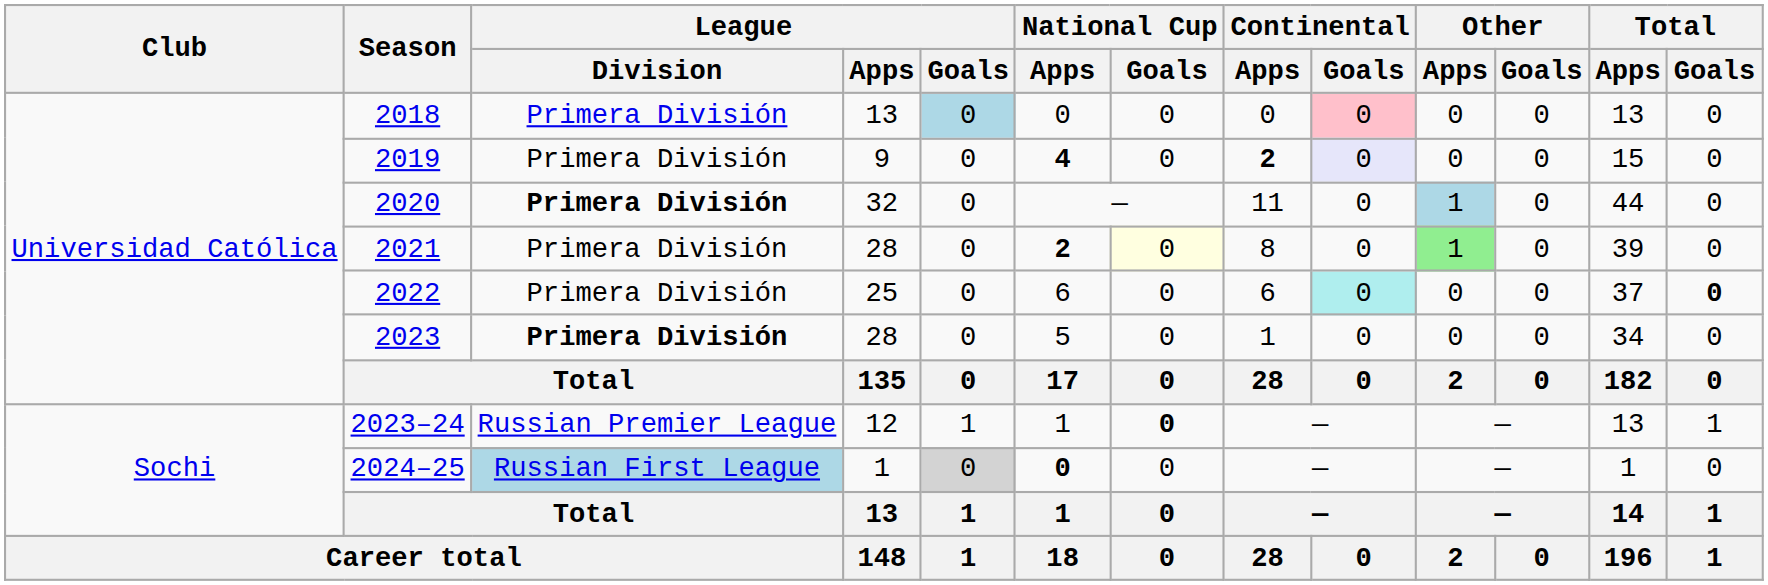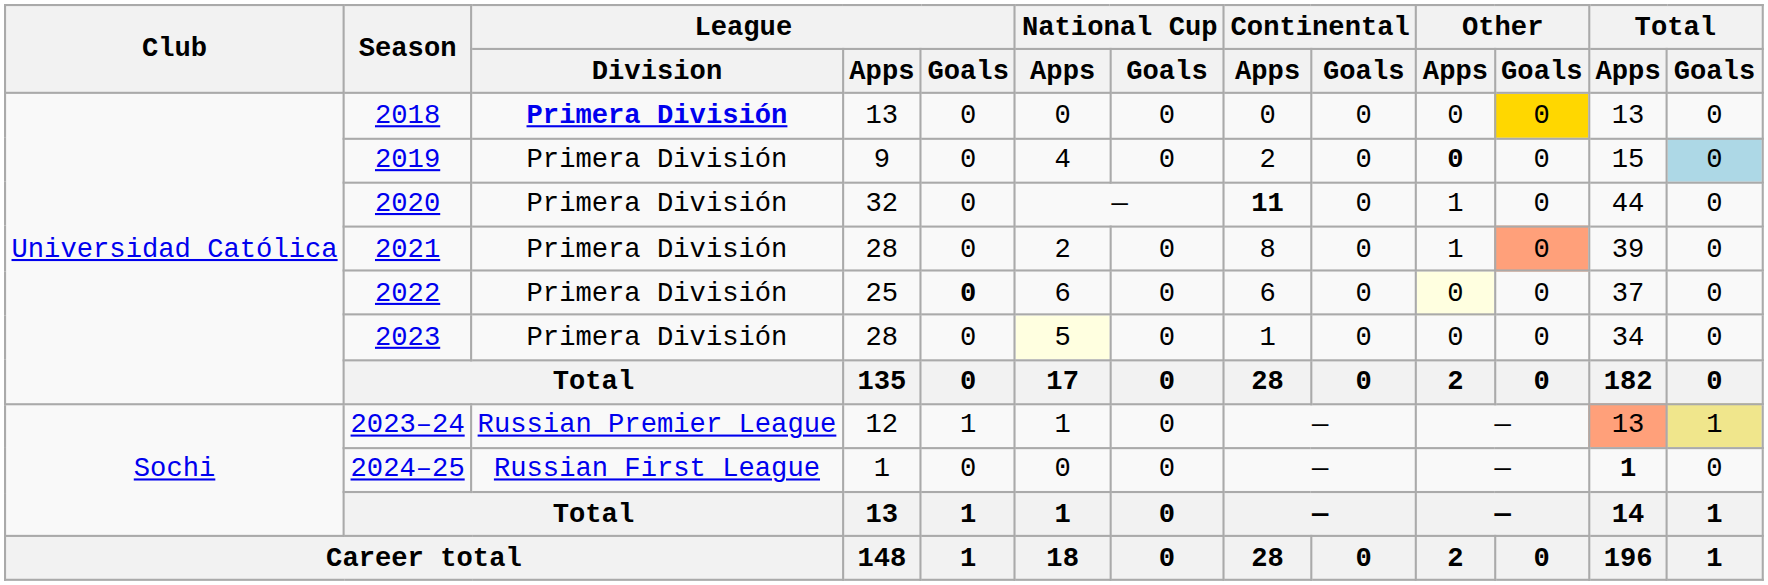2018 | League / Division: normal -> bold
2018 | League / Goals: lightblue background -> no background
2018 | Continental / Goals: pink background -> no background
2018 | Other / Goals: no background -> gold background
2019 | National Cup / Apps: bold -> normal
2019 | Continental / Apps: bold -> normal
2019 | Continental / Goals: lavender background -> no background
2019 | Other / Apps: normal -> bold
2019 | Total / Goals: no background -> lightblue background
2020 | League / Division: bold -> normal
2020 | Continental / Apps: normal -> bold
2020 | Other / Apps: lightblue background -> no background
2021 | National Cup / Apps: bold -> normal
2021 | National Cup / Goals: lightyellow background -> no background
2021 | Other / Apps: lightgreen background -> no background
2021 | Other / Goals: no background -> lightsalmon background
2022 | League / Goals: normal -> bold
2022 | Continental / Goals: paleturquoise background -> no background
2022 | Other / Apps: no background -> lightyellow background
2022 | Total / Goals: bold -> normal
2023 | League / Division: bold -> normal
2023 | National Cup / Apps: no background -> lightyellow background
2023–24 | National Cup / Goals: bold -> normal
2023–24 | Total / Apps: no background -> lightsalmon background
2023–24 | Total / Goals: no background -> khaki background
2024–25 | League / Division: lightblue background -> no background
2024–25 | League / Goals: lightgrey background -> no background
2024–25 | National Cup / Apps: bold -> normal
2024–25 | Total / Apps: normal -> bold
